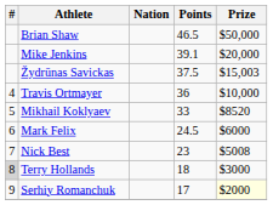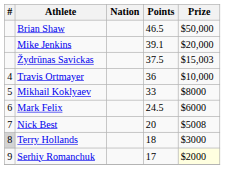Mikhail Koklyaev | Prize: $8520 -> $8000
Nick Best | Points: 23 -> 20
